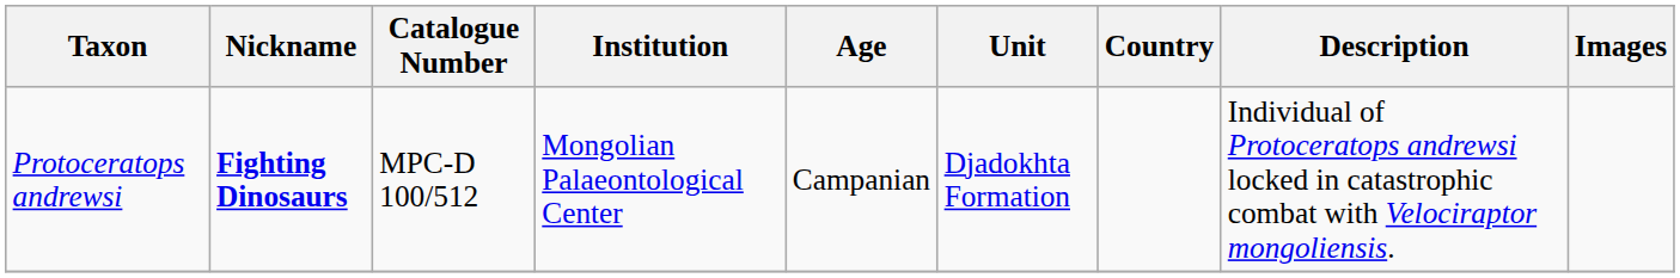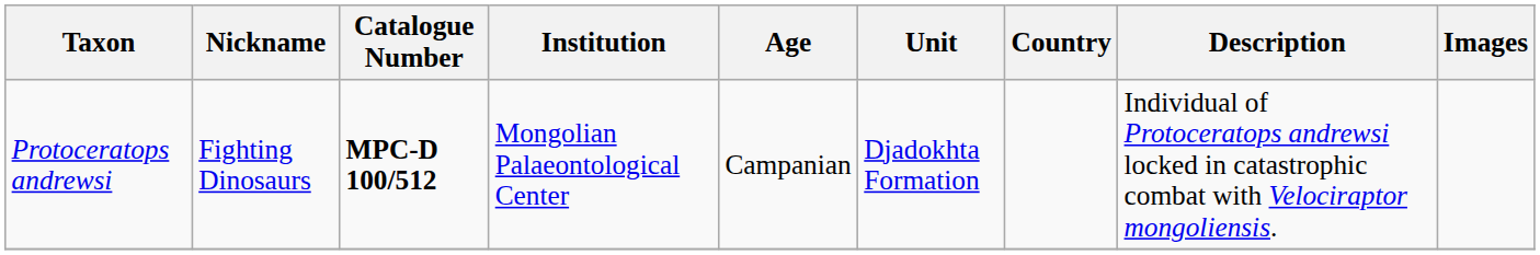Protoceratops andrewsi | Nickname: bold -> normal
Protoceratops andrewsi | Catalogue Number: normal -> bold
